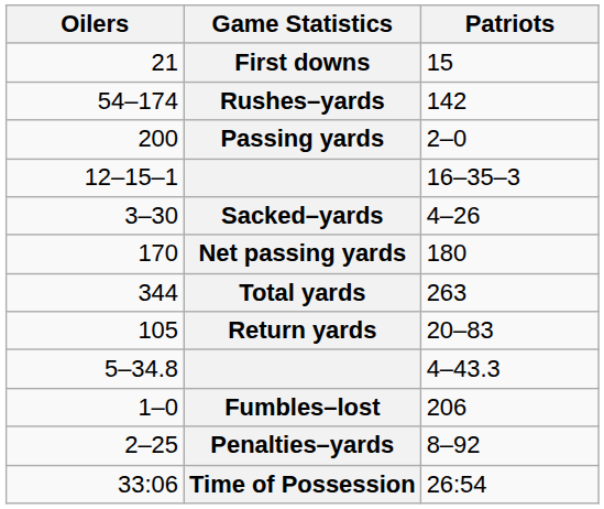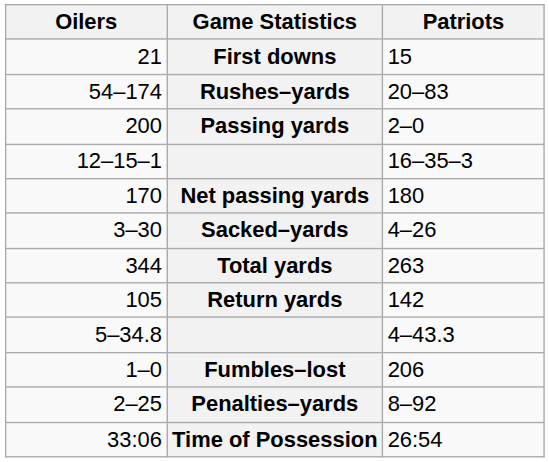Rushes–yards | Patriots: 142 -> 20–83
rows swapped: Sacked–yards <-> Net passing yards
Return yards | Patriots: 20–83 -> 142
